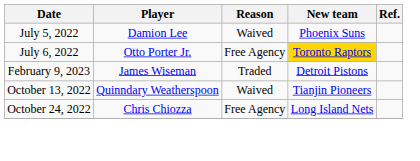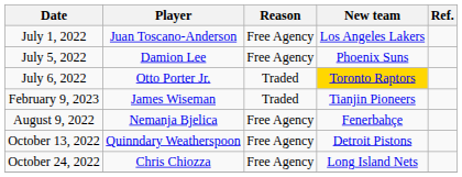+ row: July 1, 2022 | Juan Toscano-Anderson | Free Agency | Los Angeles Lakers
July 5, 2022 | Reason: Waived -> Free Agency
July 6, 2022 | Reason: Free Agency -> Traded
February 9, 2023 | New team: Detroit Pistons -> Tianjin Pioneers
+ row: August 9, 2022 | Nemanja Bjelica | Free Agency | Fenerbahçe
October 13, 2022 | Reason: Waived -> Free Agency
October 13, 2022 | New team: Tianjin Pioneers -> Detroit Pistons
